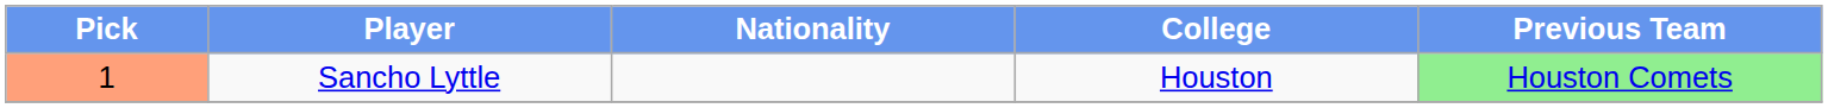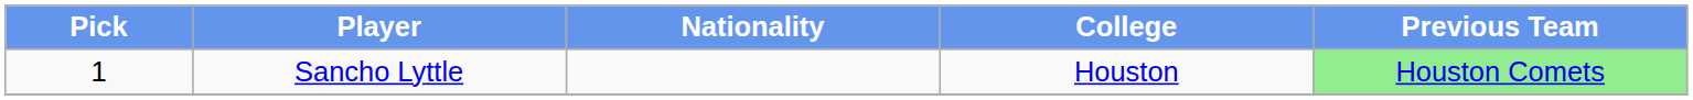Sancho Lyttle | Pick: lightsalmon background -> no background
